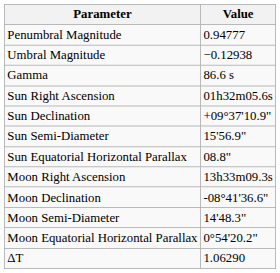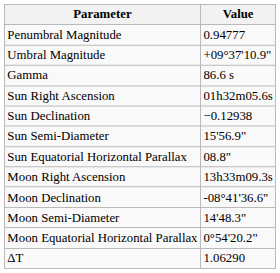Umbral Magnitude | Value: −0.12938 -> +09°37'10.9"
Sun Declination | Value: +09°37'10.9" -> −0.12938
